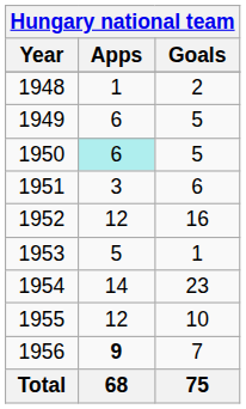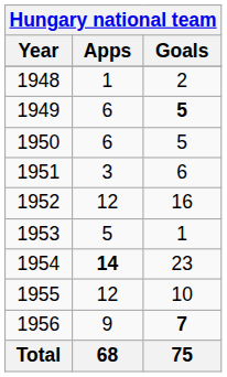1949 | Goals: normal -> bold
1950 | Apps: paleturquoise background -> no background
1954 | Apps: normal -> bold
1956 | Apps: bold -> normal
1956 | Goals: normal -> bold
